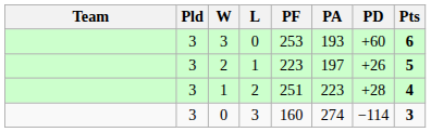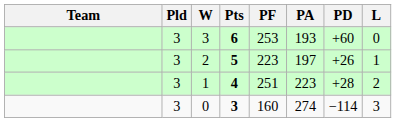columns swapped: L <-> Pts
